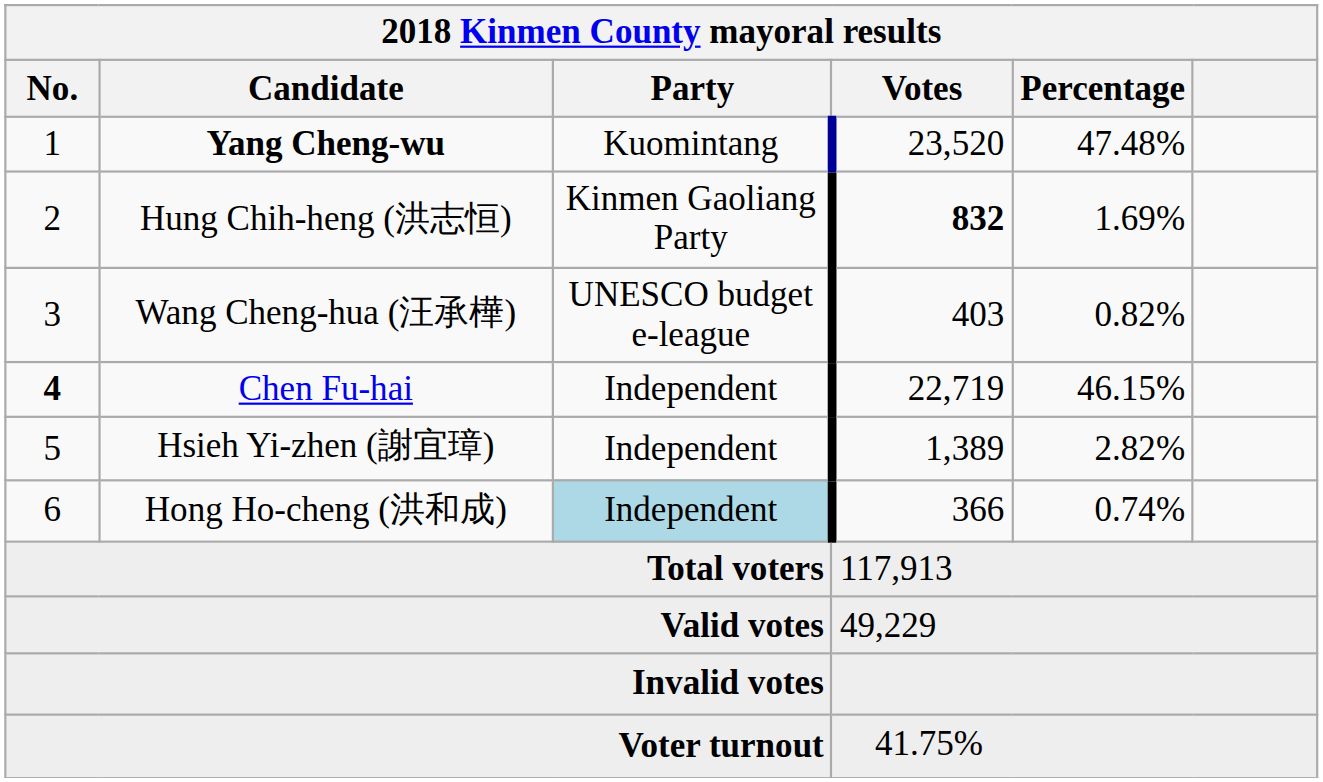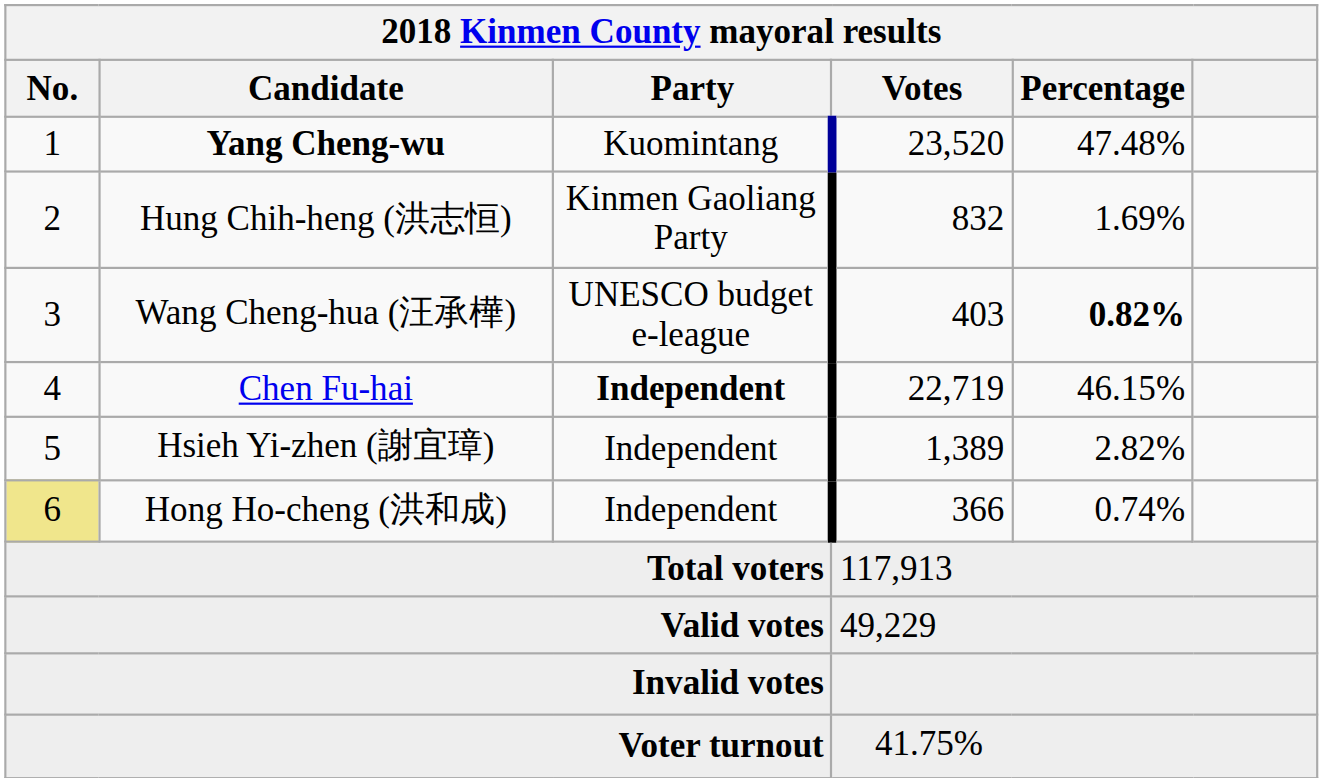Hung Chih-heng (洪志恒) | Votes: bold -> normal
Wang Cheng-hua (汪承樺) | Percentage: normal -> bold
Chen Fu-hai | No.: bold -> normal
Chen Fu-hai | Party: normal -> bold
Hong Ho-cheng (洪和成) | No.: no background -> khaki background
Hong Ho-cheng (洪和成) | Party: lightblue background -> no background
